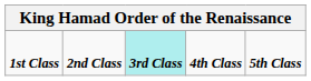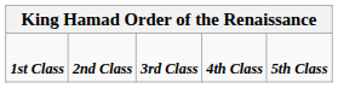1st Class | column 3: paleturquoise background -> no background
